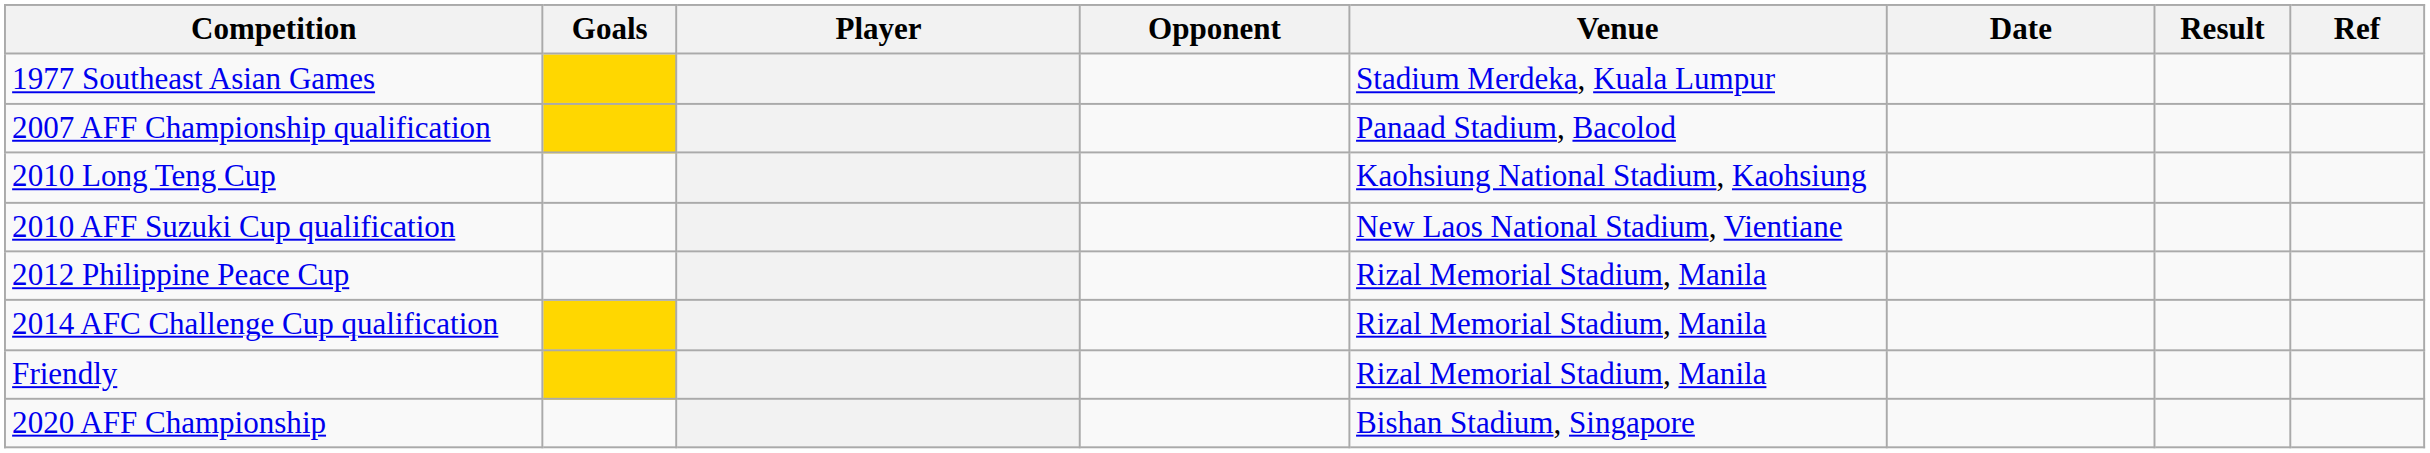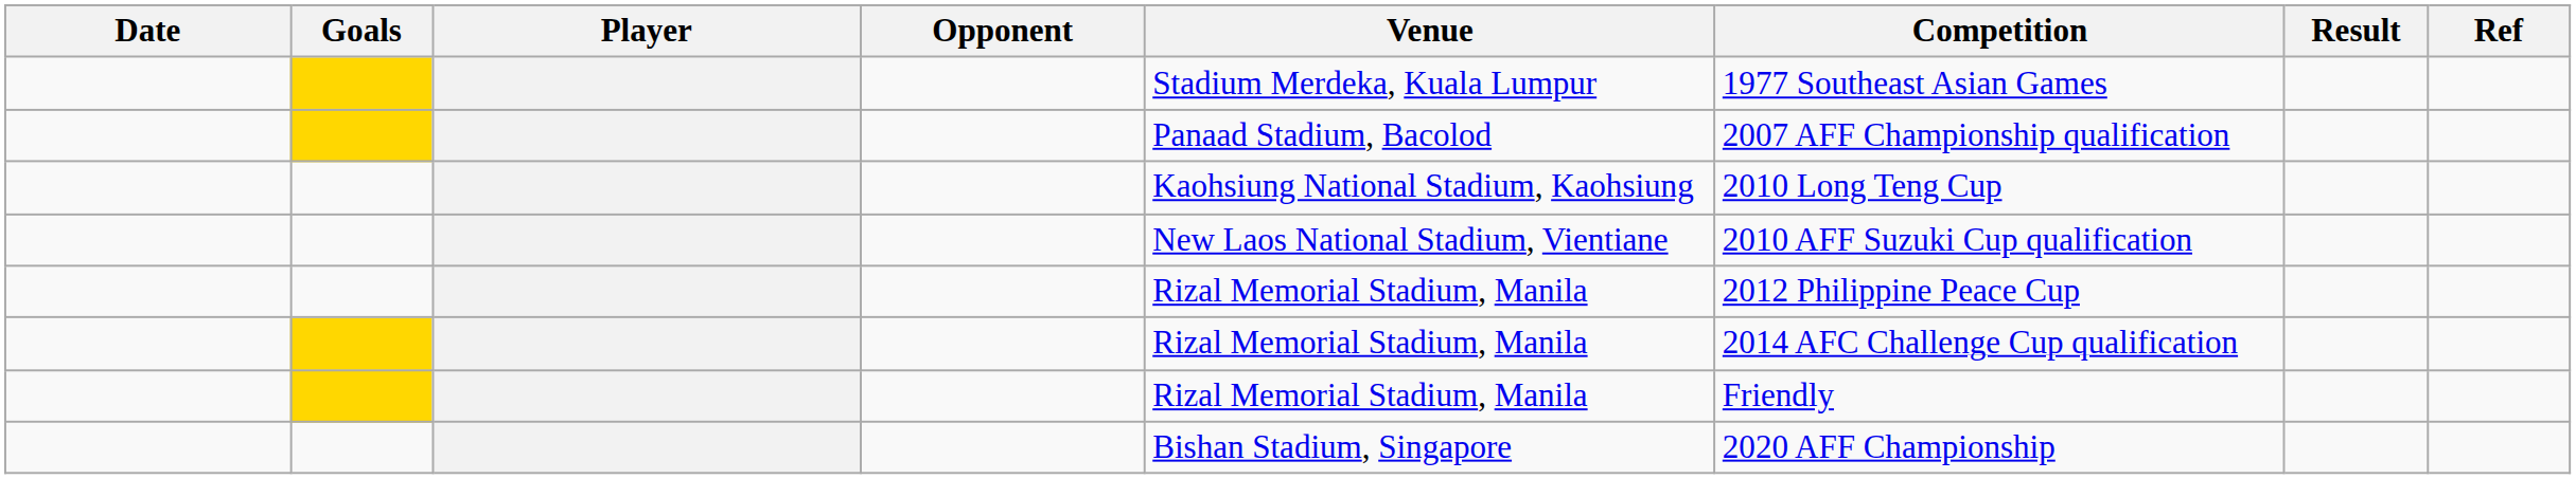columns swapped: Date <-> Competition
